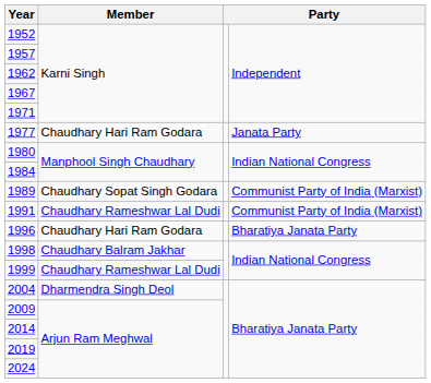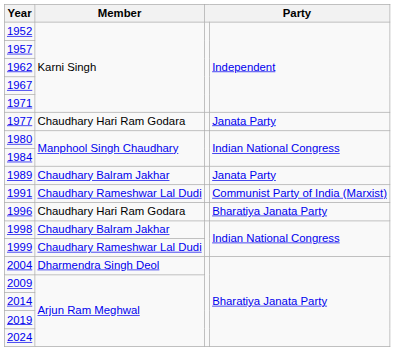1989 | Member: Chaudhary Sopat Singh Godara -> Chaudhary Balram Jakhar
1989 | column 4: Communist Party of India (Marxist) -> Janata Party
